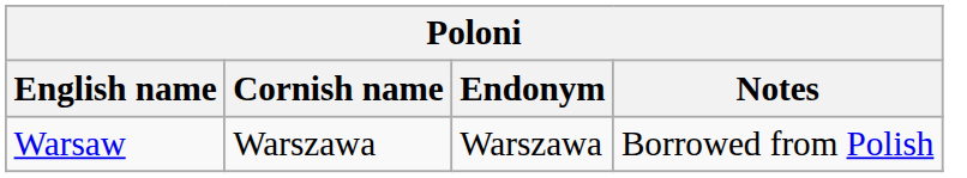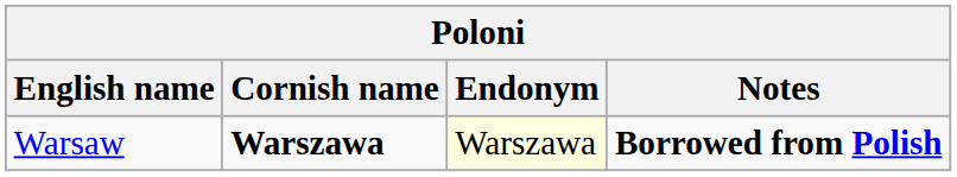Warsaw | Cornish name: normal -> bold
Warsaw | Endonym: no background -> lightyellow background
Warsaw | Notes: normal -> bold
